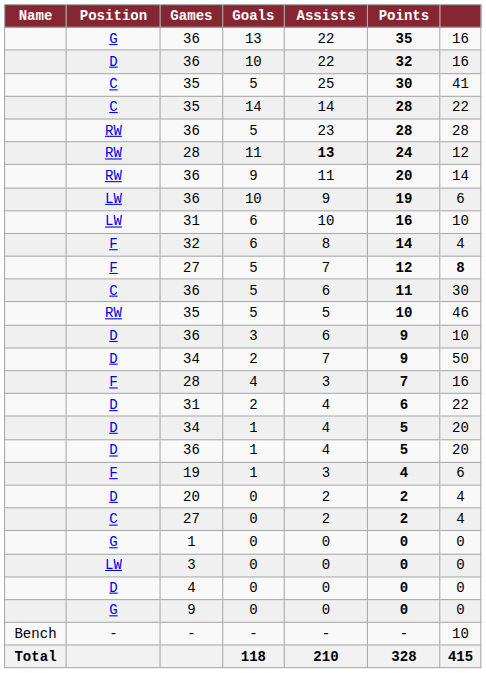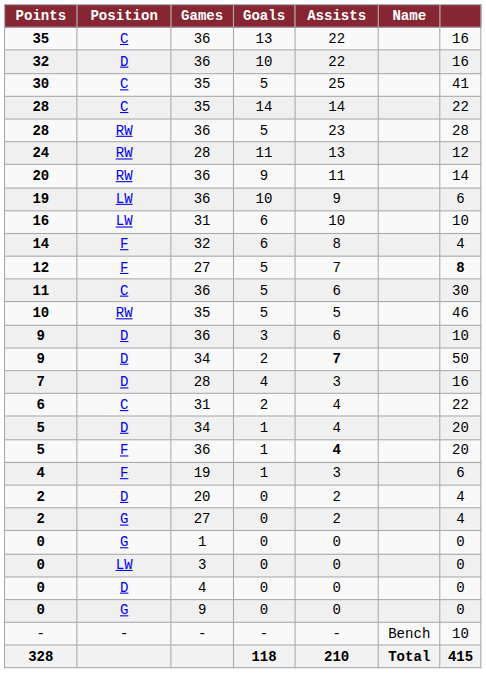columns swapped: Name <-> Points
36 / 13 | Position: G -> C
28 / 11 | Assists: bold -> normal
34 / 2 | Assists: normal -> bold
28 / 4 | Position: F -> D
31 / 2 | Position: D -> C
36 / 1 | Position: D -> F
36 / 1 | Assists: normal -> bold
27 / 0 | Position: C -> G
